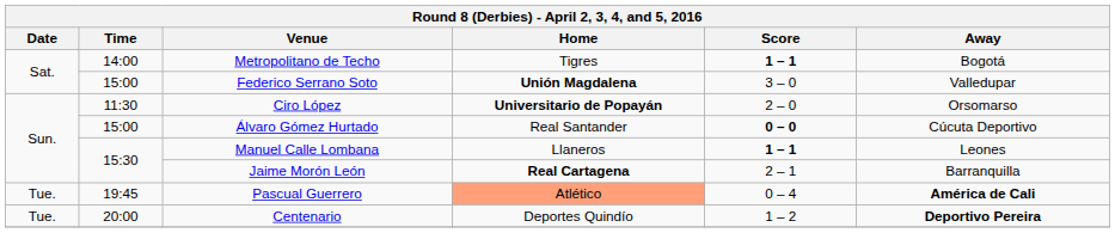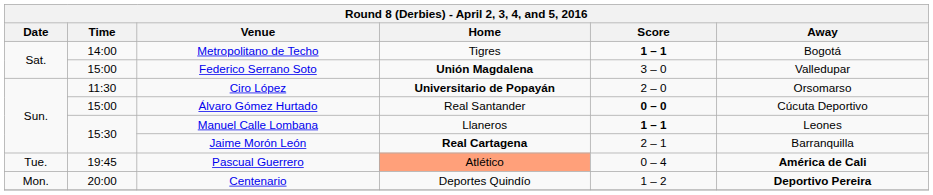Centenario | Date: Tue. -> Mon.
